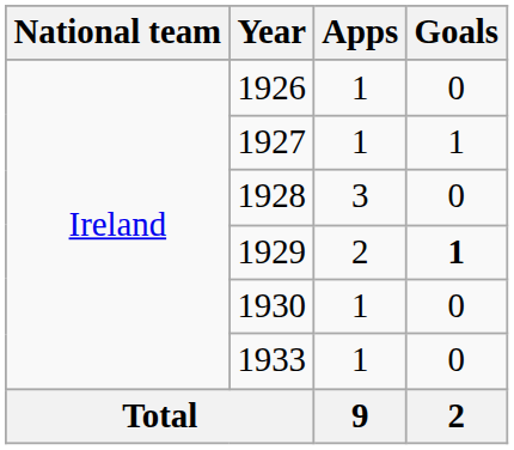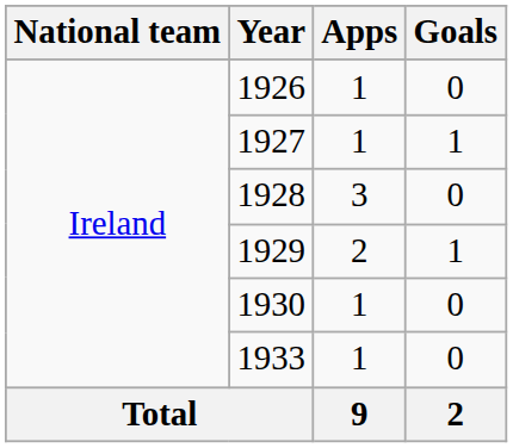1929 | Goals: bold -> normal
